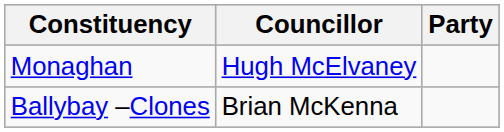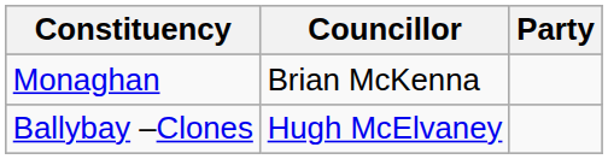Monaghan | Councillor: Hugh McElvaney -> Brian McKenna
Ballybay –Clones | Councillor: Brian McKenna -> Hugh McElvaney
